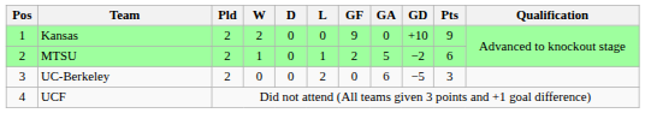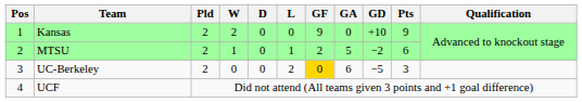UC-Berkeley | GF: no background -> gold background
